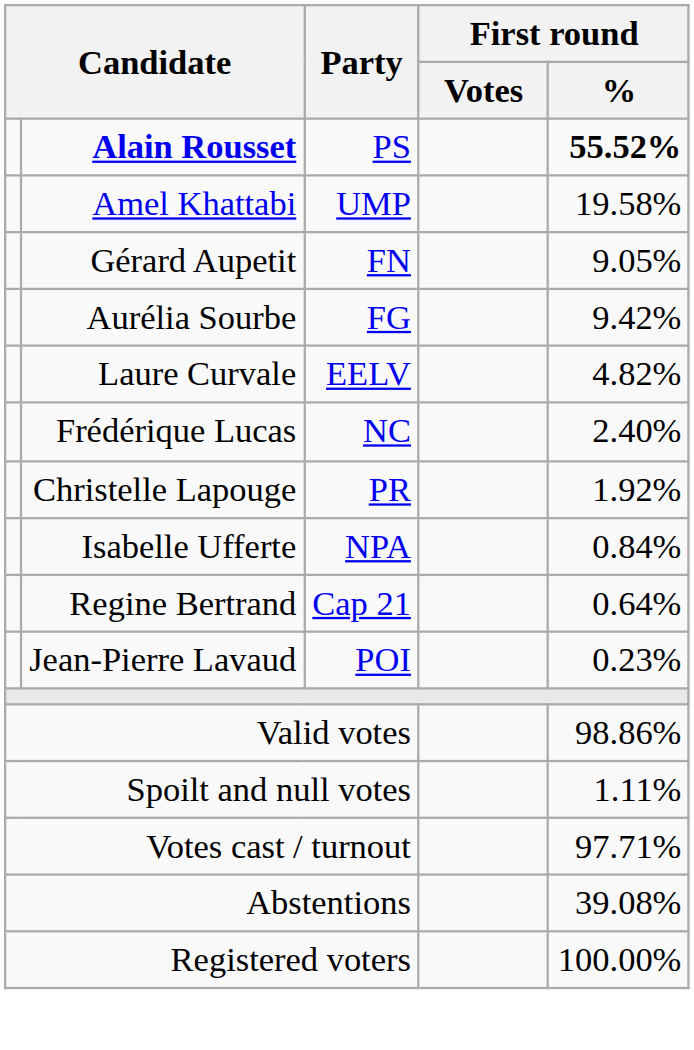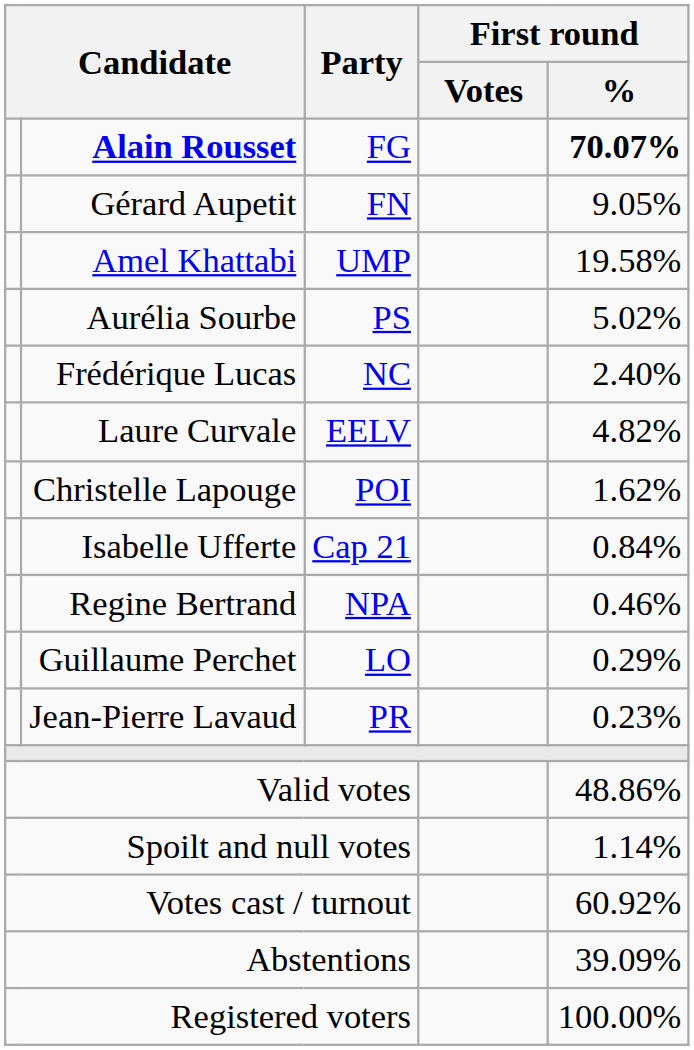Alain Rousset | Party: PS -> FG
Alain Rousset | First round / %: 55.52% -> 70.07%
rows swapped: Amel Khattabi <-> Gérard Aupetit
Aurélia Sourbe | Party: FG -> PS
Aurélia Sourbe | First round / %: 9.42% -> 5.02%
rows swapped: Laure Curvale <-> Frédérique Lucas
Christelle Lapouge | Party: PR -> POI
Christelle Lapouge | First round / %: 1.92% -> 1.62%
Isabelle Ufferte | Party: NPA -> Cap 21
Regine Bertrand | Party: Cap 21 -> NPA
Regine Bertrand | First round / %: 0.64% -> 0.46%
+ row: Guillaume Perchet | LO | 0.29%
Jean-Pierre Lavaud | Party: POI -> PR
Valid votes | First round / %: 98.86% -> 48.86%
Spoilt and null votes | First round / %: 1.11% -> 1.14%
Votes cast / turnout | First round / %: 97.71% -> 60.92%
Abstentions | First round / %: 39.08% -> 39.09%
